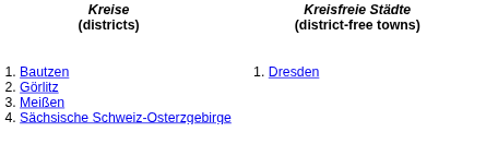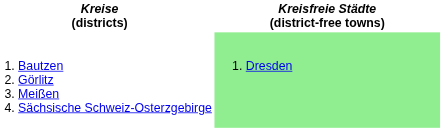Bautzen Görlitz Meißen Sächsische Schweiz-Osterzgebirge | Kreisfreie Städte (district-free towns): no background -> lightgreen background
